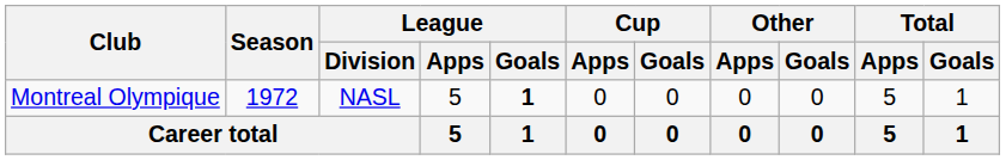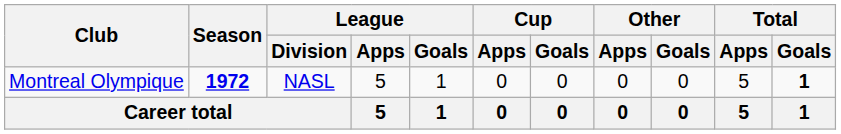Montreal Olympique | Season: normal -> bold
Montreal Olympique | League / Goals: bold -> normal
Montreal Olympique | Total / Goals: normal -> bold
